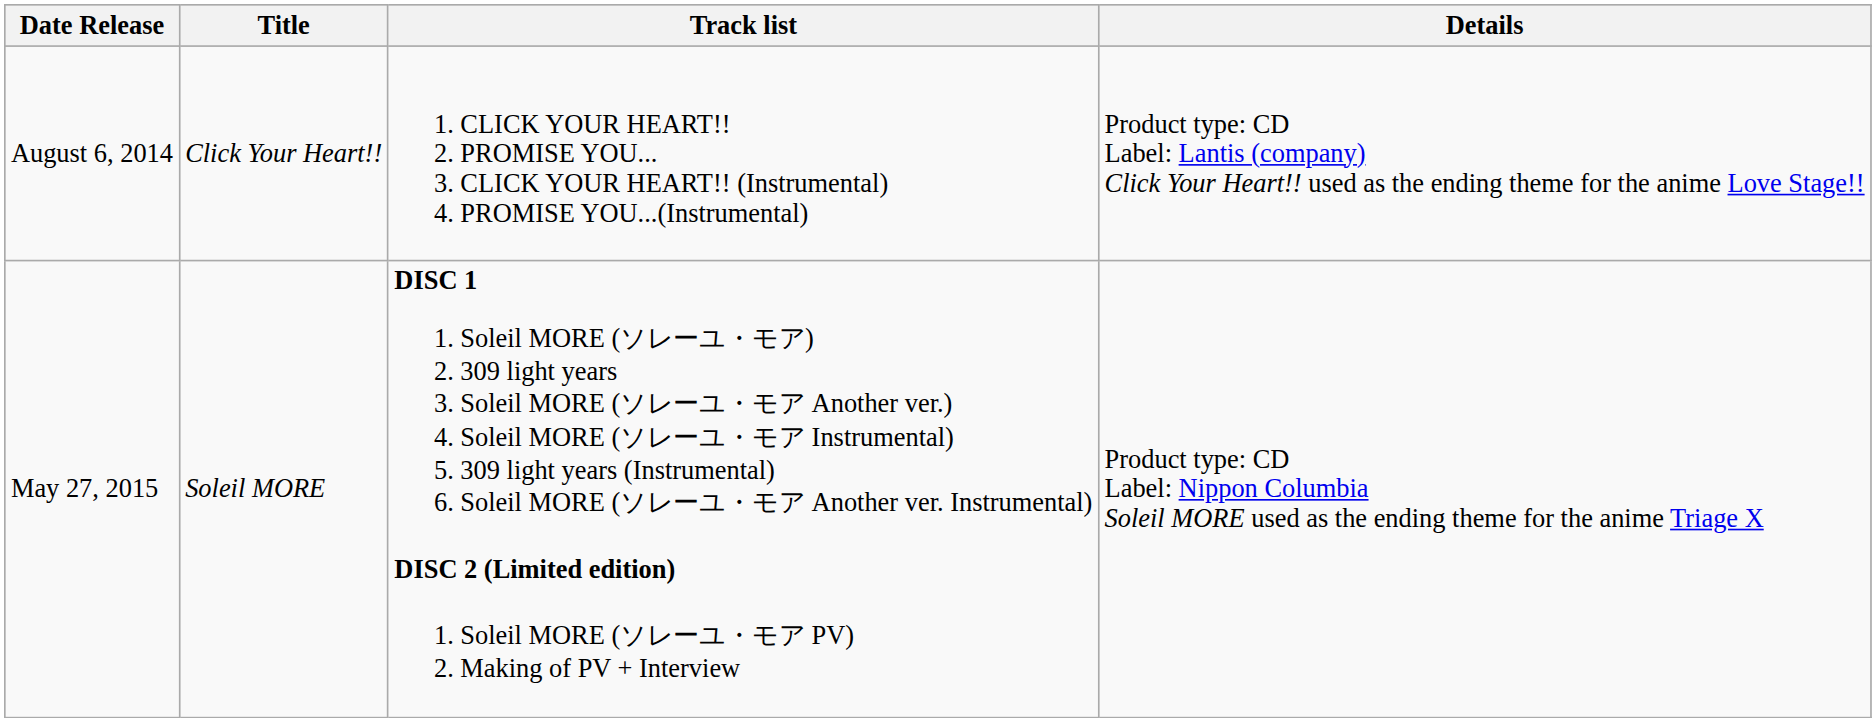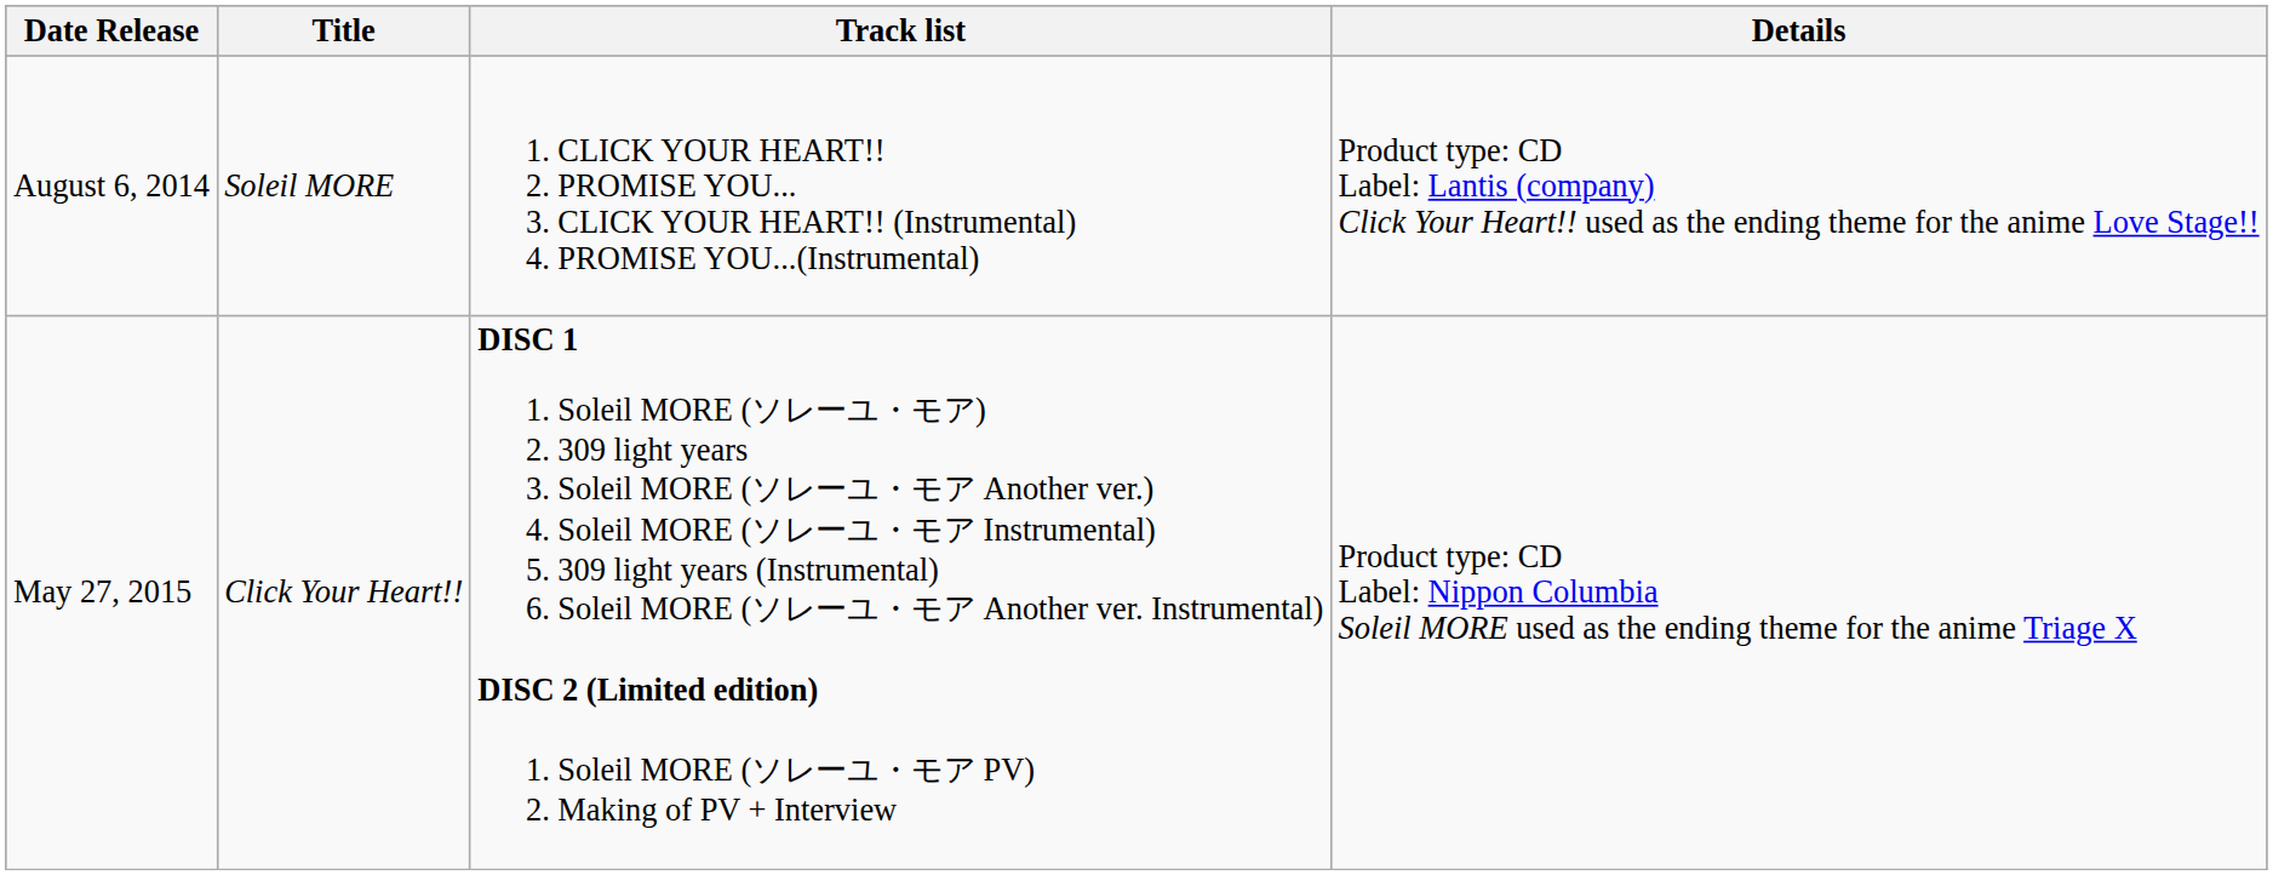August 6, 2014 | Title: Click Your Heart!! -> Soleil MORE
May 27, 2015 | Title: Soleil MORE -> Click Your Heart!!
